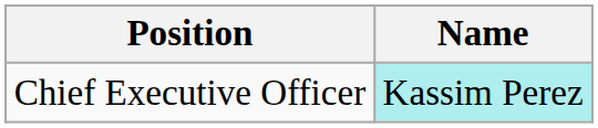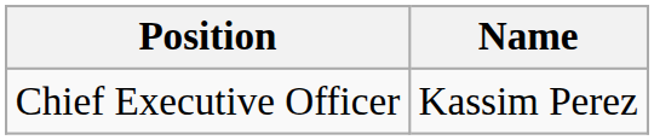Chief Executive Officer | Name: paleturquoise background -> no background
